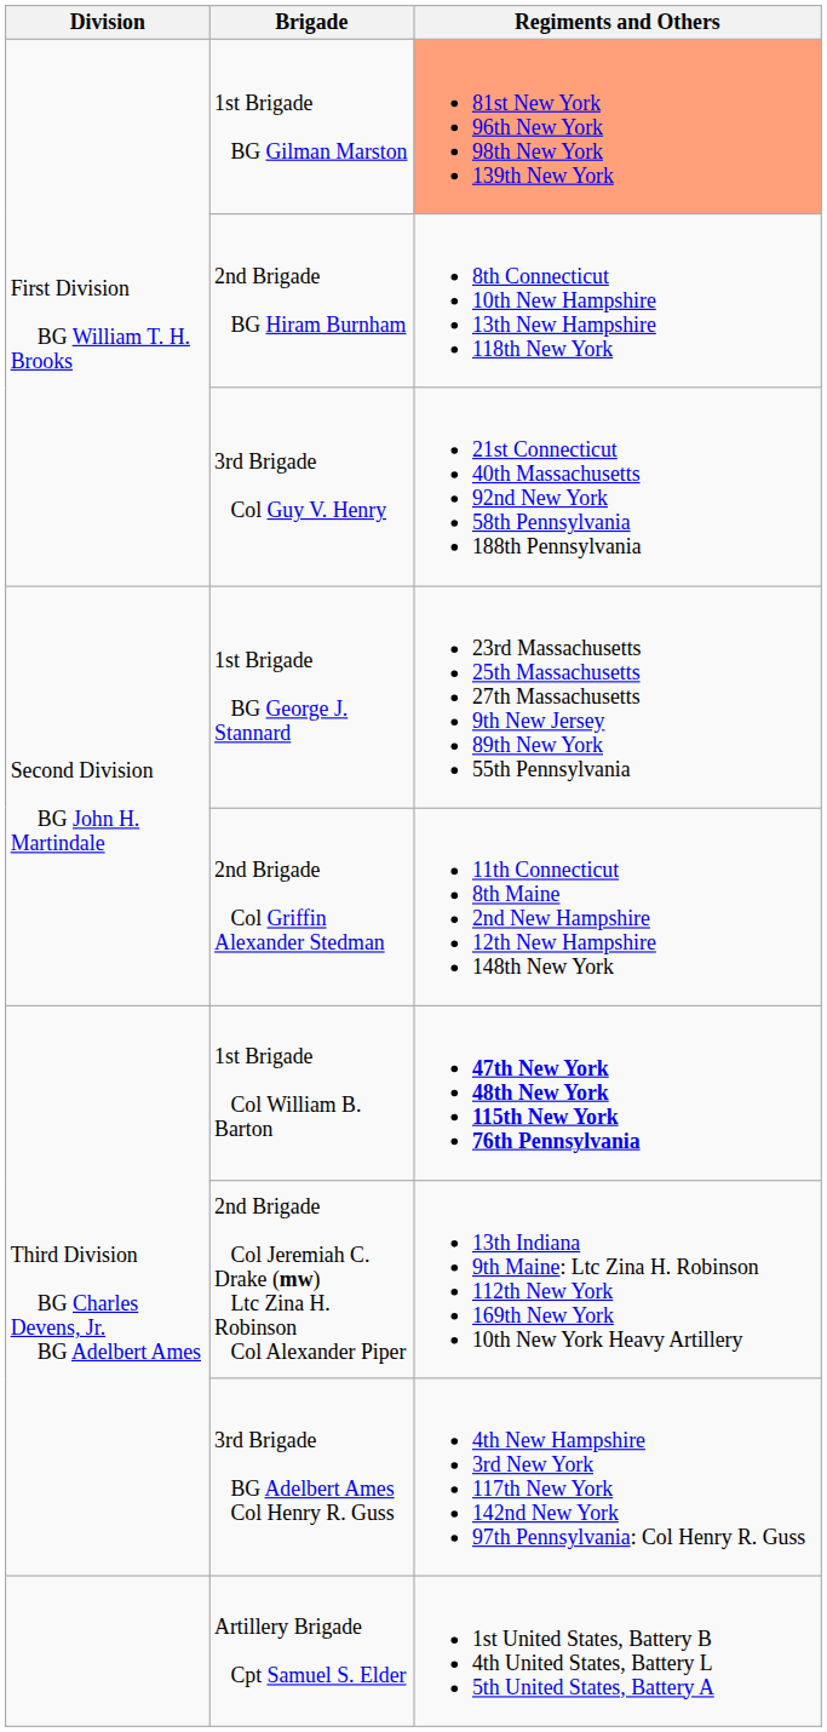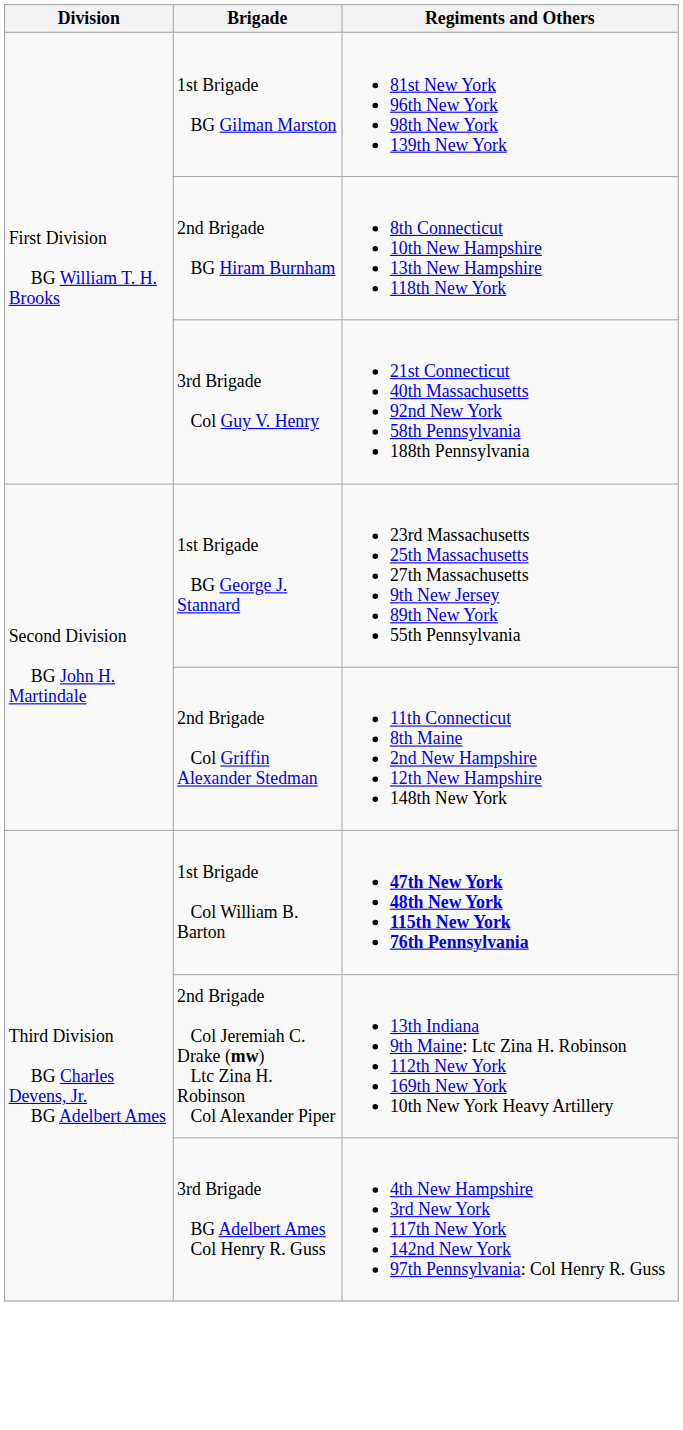1st Brigade BG Gilman Marston | Regiments and Others: lightsalmon background -> no background
- row: Artillery Brigade Cpt Samuel S. Elder | 1st United States, Battery B 4th United States, Battery L 5th United States, Battery A
